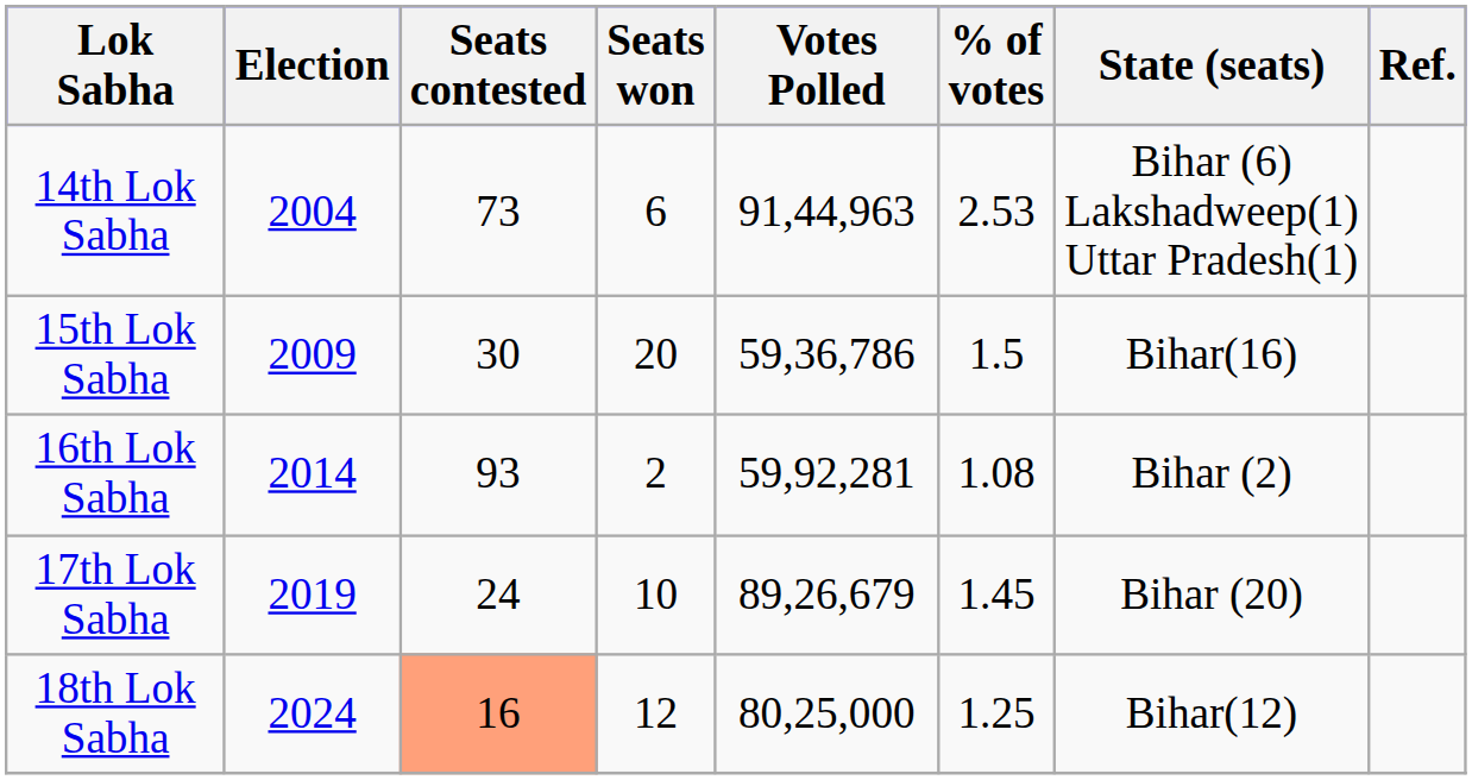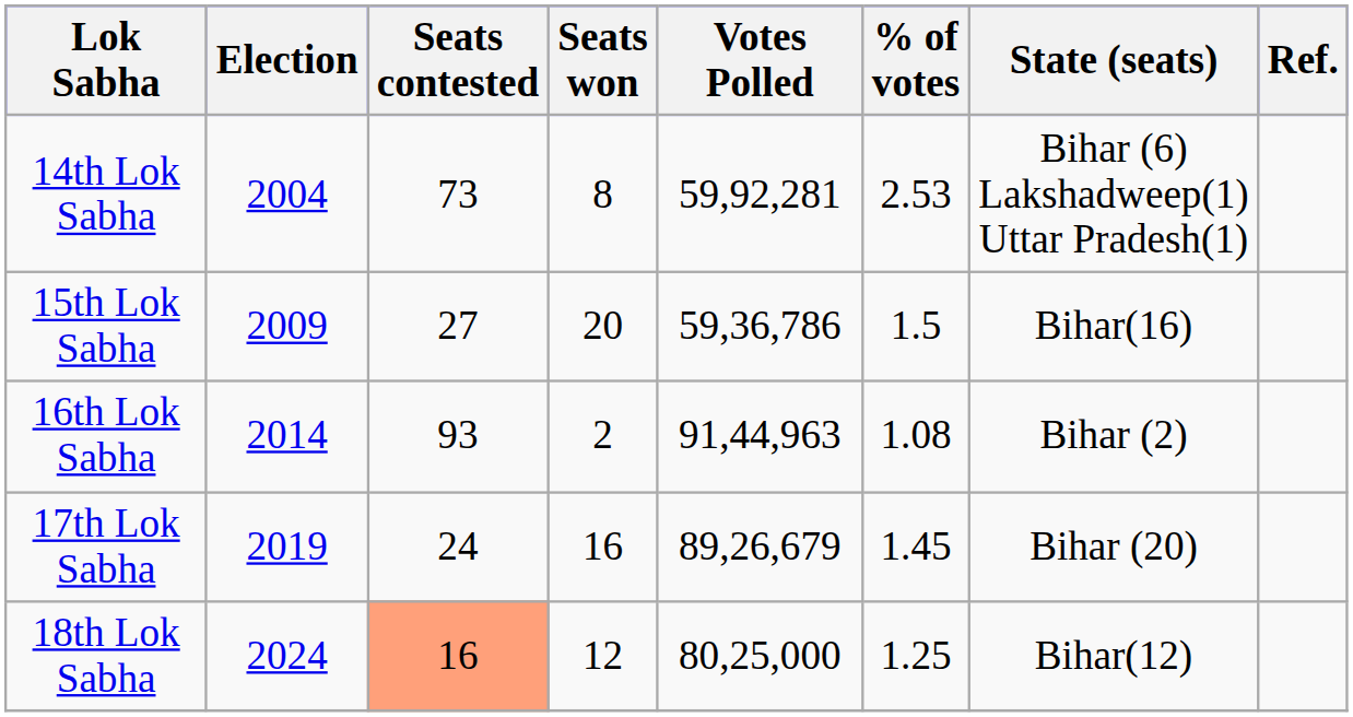14th Lok Sabha | Seats won: 6 -> 8
14th Lok Sabha | Votes Polled: 91,44,963 -> 59,92,281
15th Lok Sabha | Seats contested: 30 -> 27
16th Lok Sabha | Votes Polled: 59,92,281 -> 91,44,963
17th Lok Sabha | Seats won: 10 -> 16
